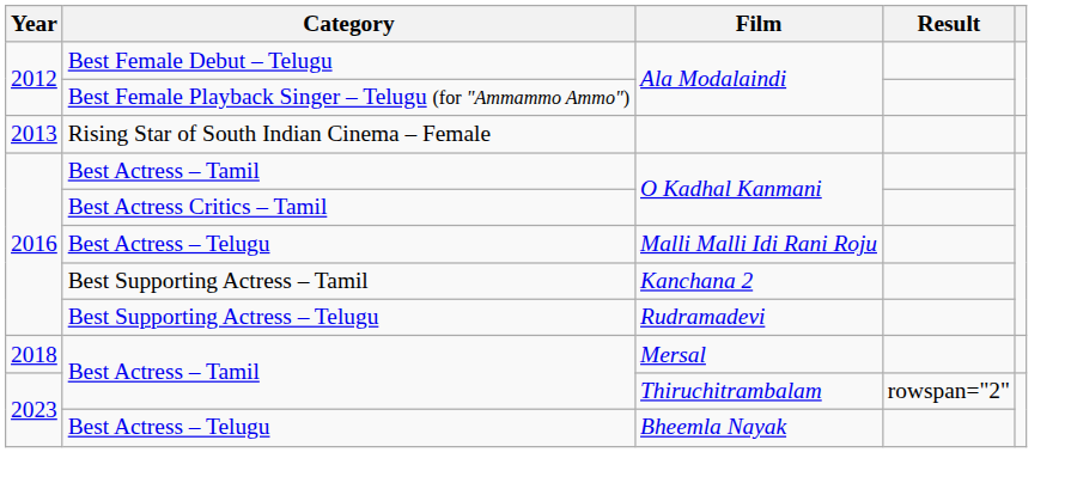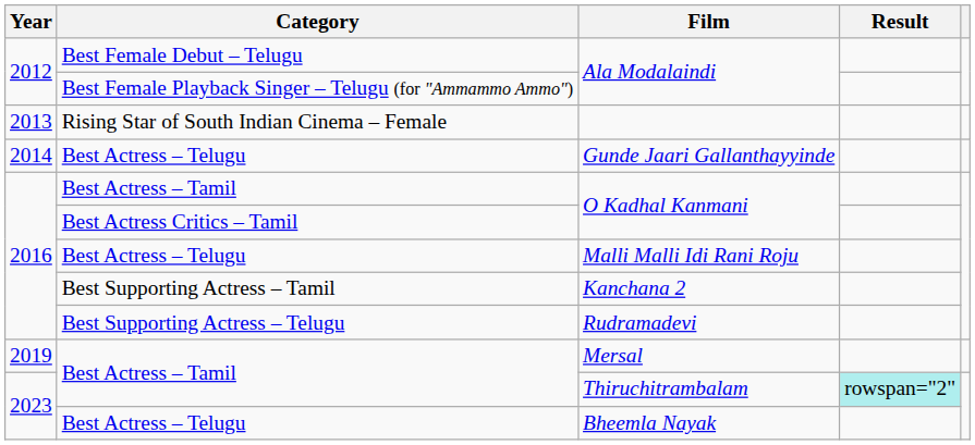+ row: 2014 | Best Actress – Telugu | Gunde Jaari Gallanthayyinde
Mersal | Year: 2018 -> 2019
Thiruchitrambalam | Result: no background -> paleturquoise background
